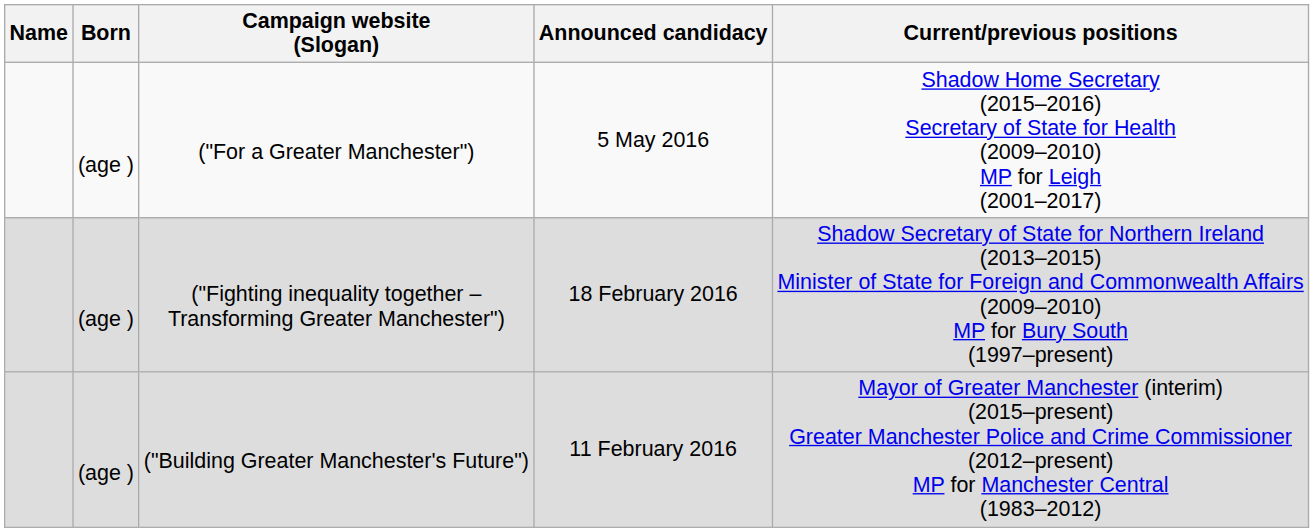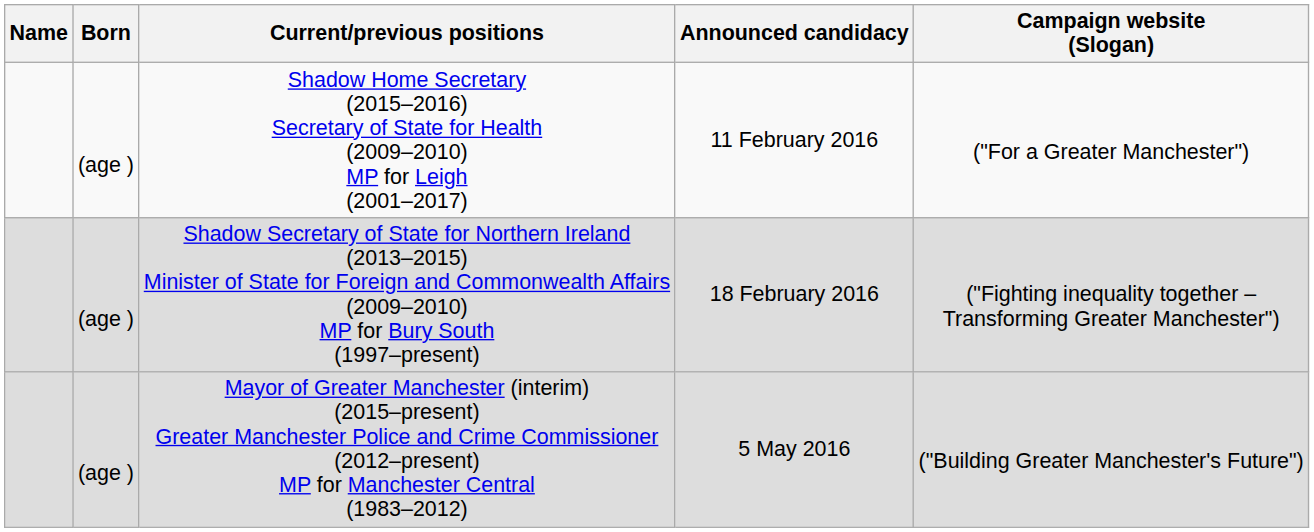columns swapped: Current/previous positions <-> Campaign website (Slogan)
row 2 | Announced candidacy: 5 May 2016 -> 11 February 2016
row 4 | Announced candidacy: 11 February 2016 -> 5 May 2016
